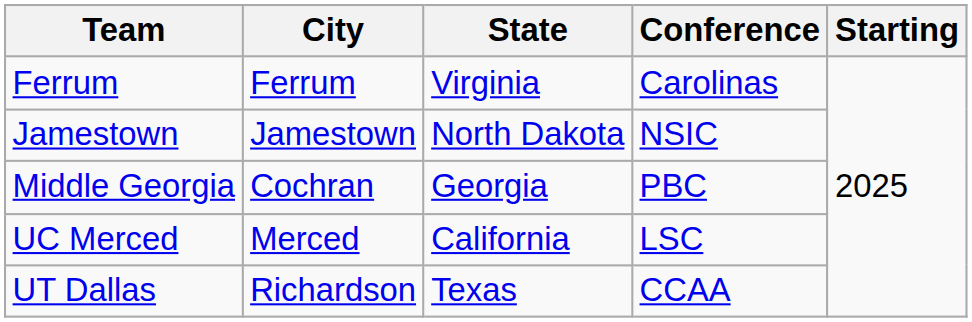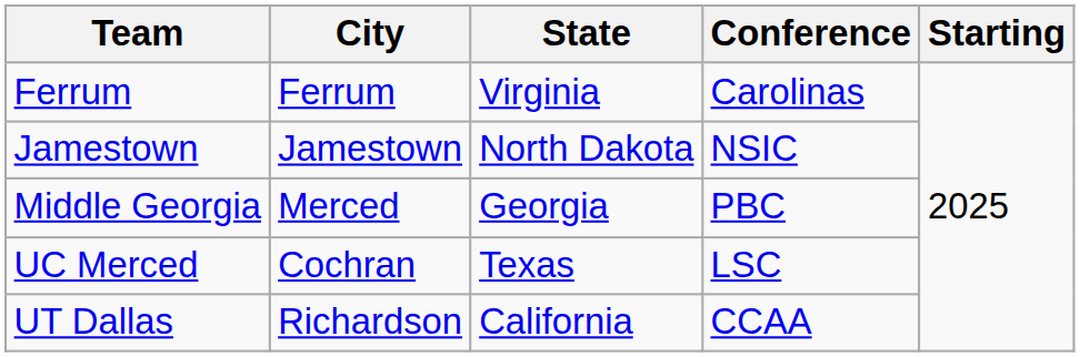Middle Georgia | City: Cochran -> Merced
UC Merced | City: Merced -> Cochran
UC Merced | State: California -> Texas
UT Dallas | State: Texas -> California
